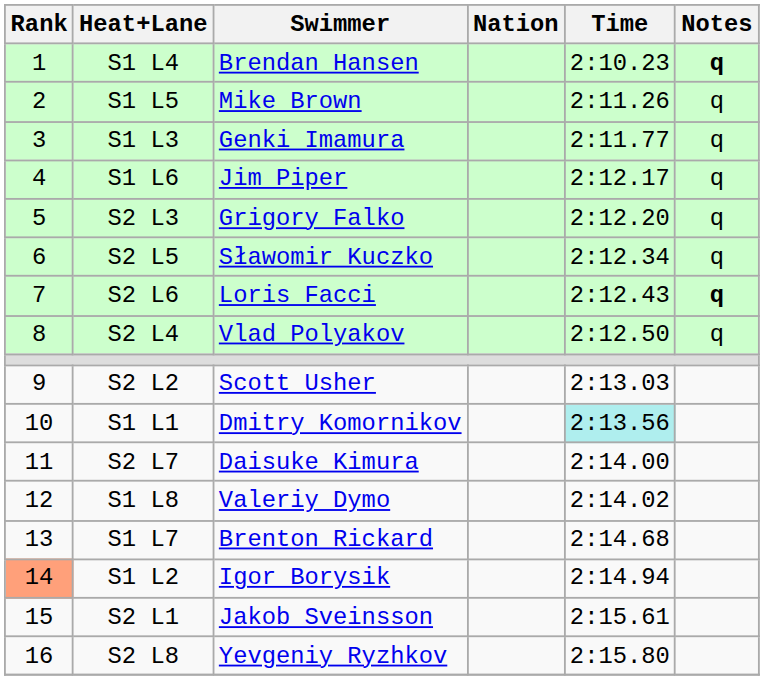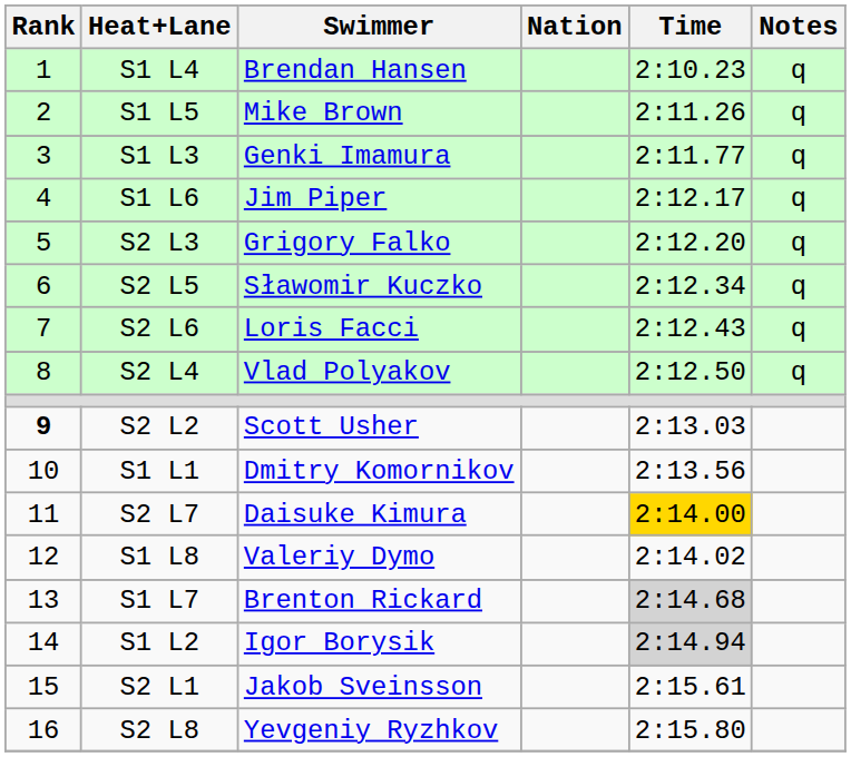S1 L4 | Notes: bold -> normal
S2 L6 | Notes: bold -> normal
S2 L2 | Rank: normal -> bold
S1 L1 | Time: paleturquoise background -> no background
S2 L7 | Time: no background -> gold background
S1 L7 | Time: no background -> lightgrey background
S1 L2 | Rank: lightsalmon background -> no background
S1 L2 | Time: no background -> lightgrey background
